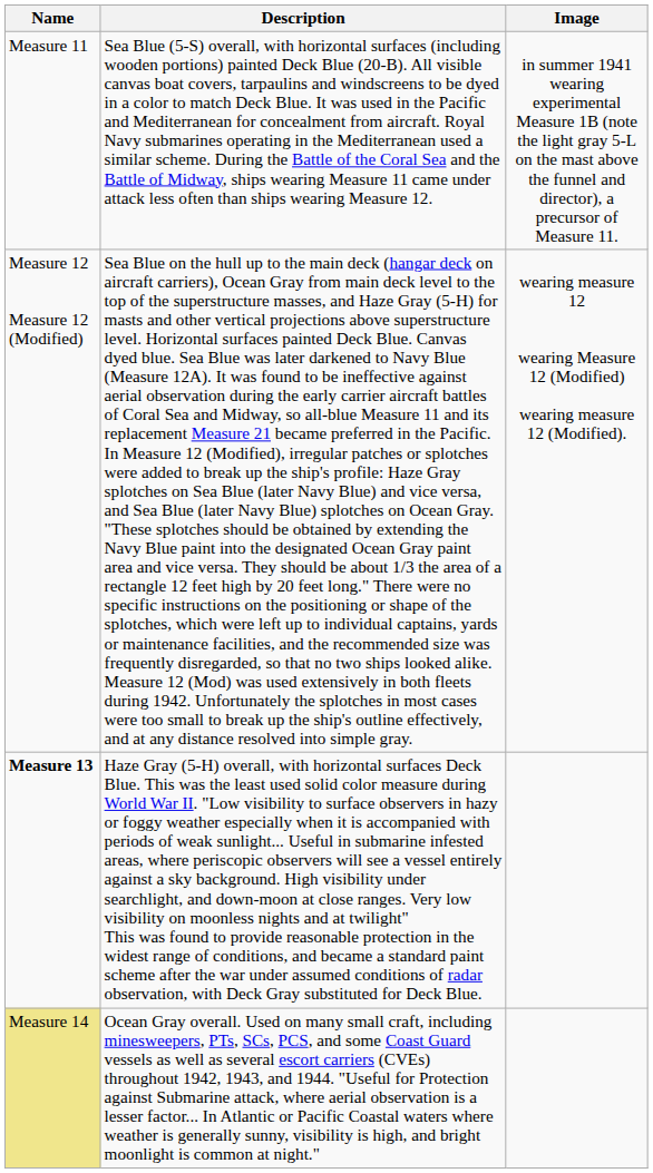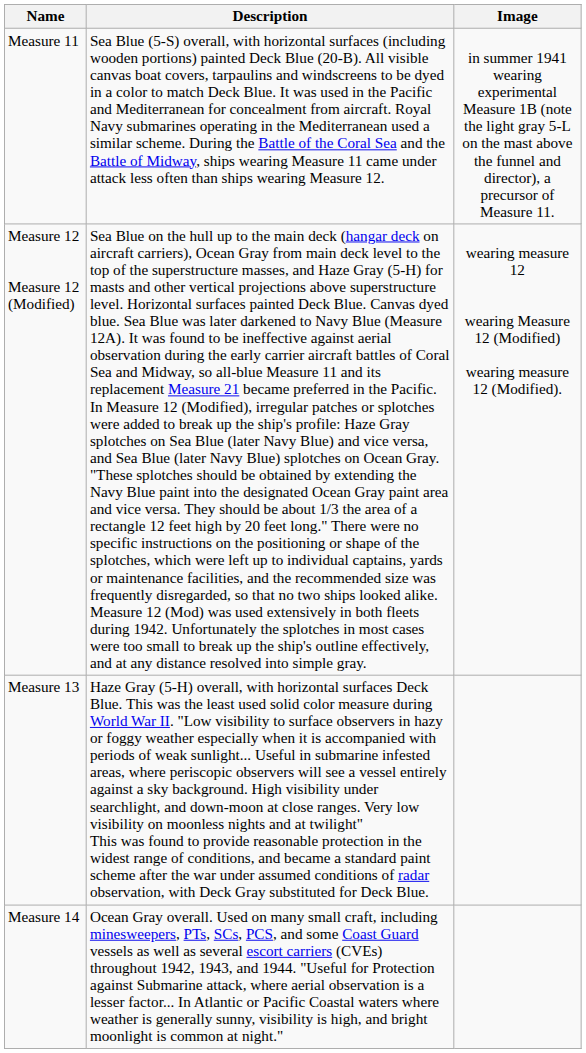row 4 | Name: bold -> normal
row 5 | Name: khaki background -> no background
